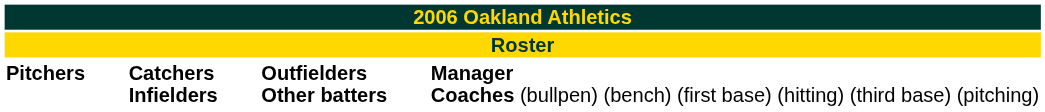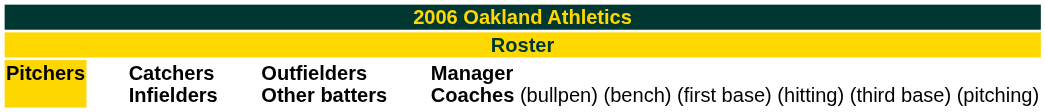Pitchers | column 1: no background -> gold background
